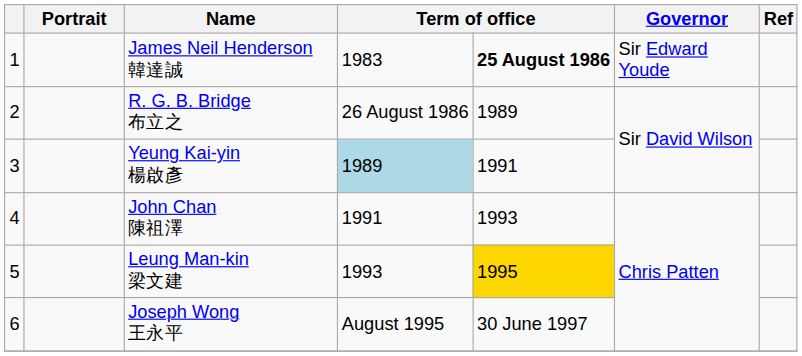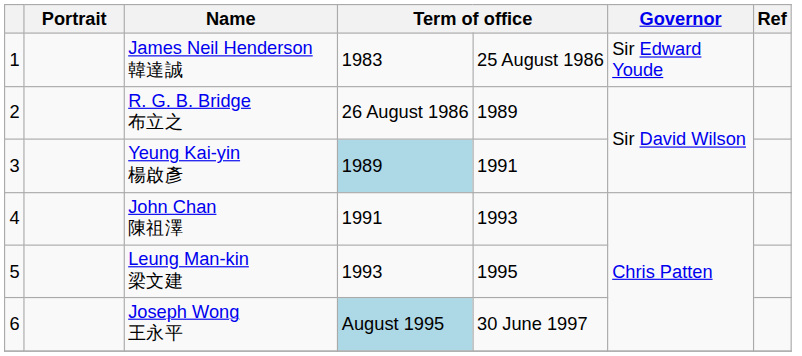1 | column 5: bold -> normal
5 | column 5: gold background -> no background
6 | column 4: no background -> lightblue background
